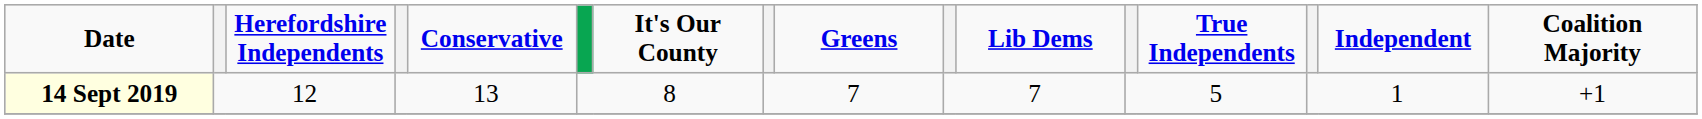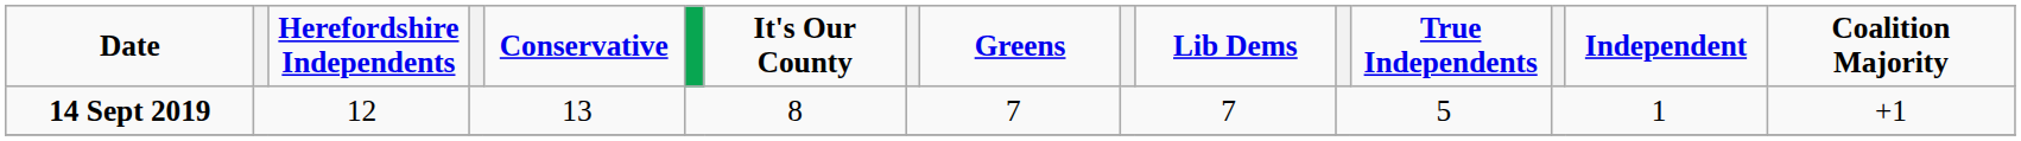14 Sept 2019 | Date: lightyellow background -> no background
